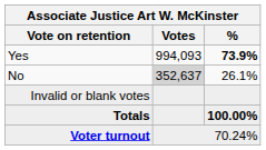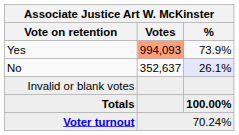Yes | Votes: no background -> lightsalmon background
Yes | %: bold -> normal
No | Votes: lightgrey background -> no background
No | %: no background -> lavender background
